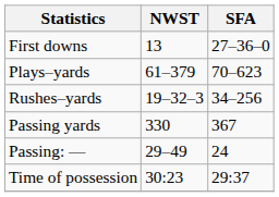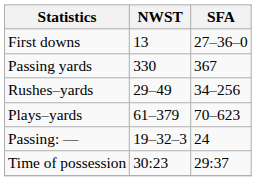rows swapped: Plays–yards <-> Passing yards
Rushes–yards | NWST: 19–32–3 -> 29–49
Passing: –– | NWST: 29–49 -> 19–32–3
